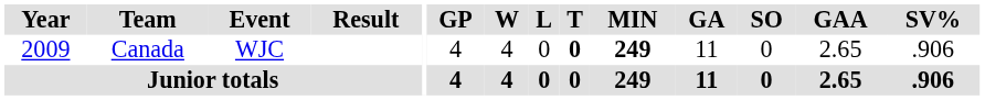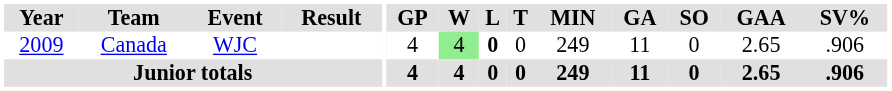Canada | W: no background -> lightgreen background
Canada | L: normal -> bold
Canada | T: bold -> normal
Canada | MIN: bold -> normal
